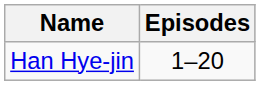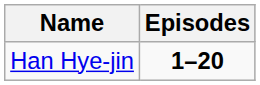Han Hye-jin | Episodes: normal -> bold
